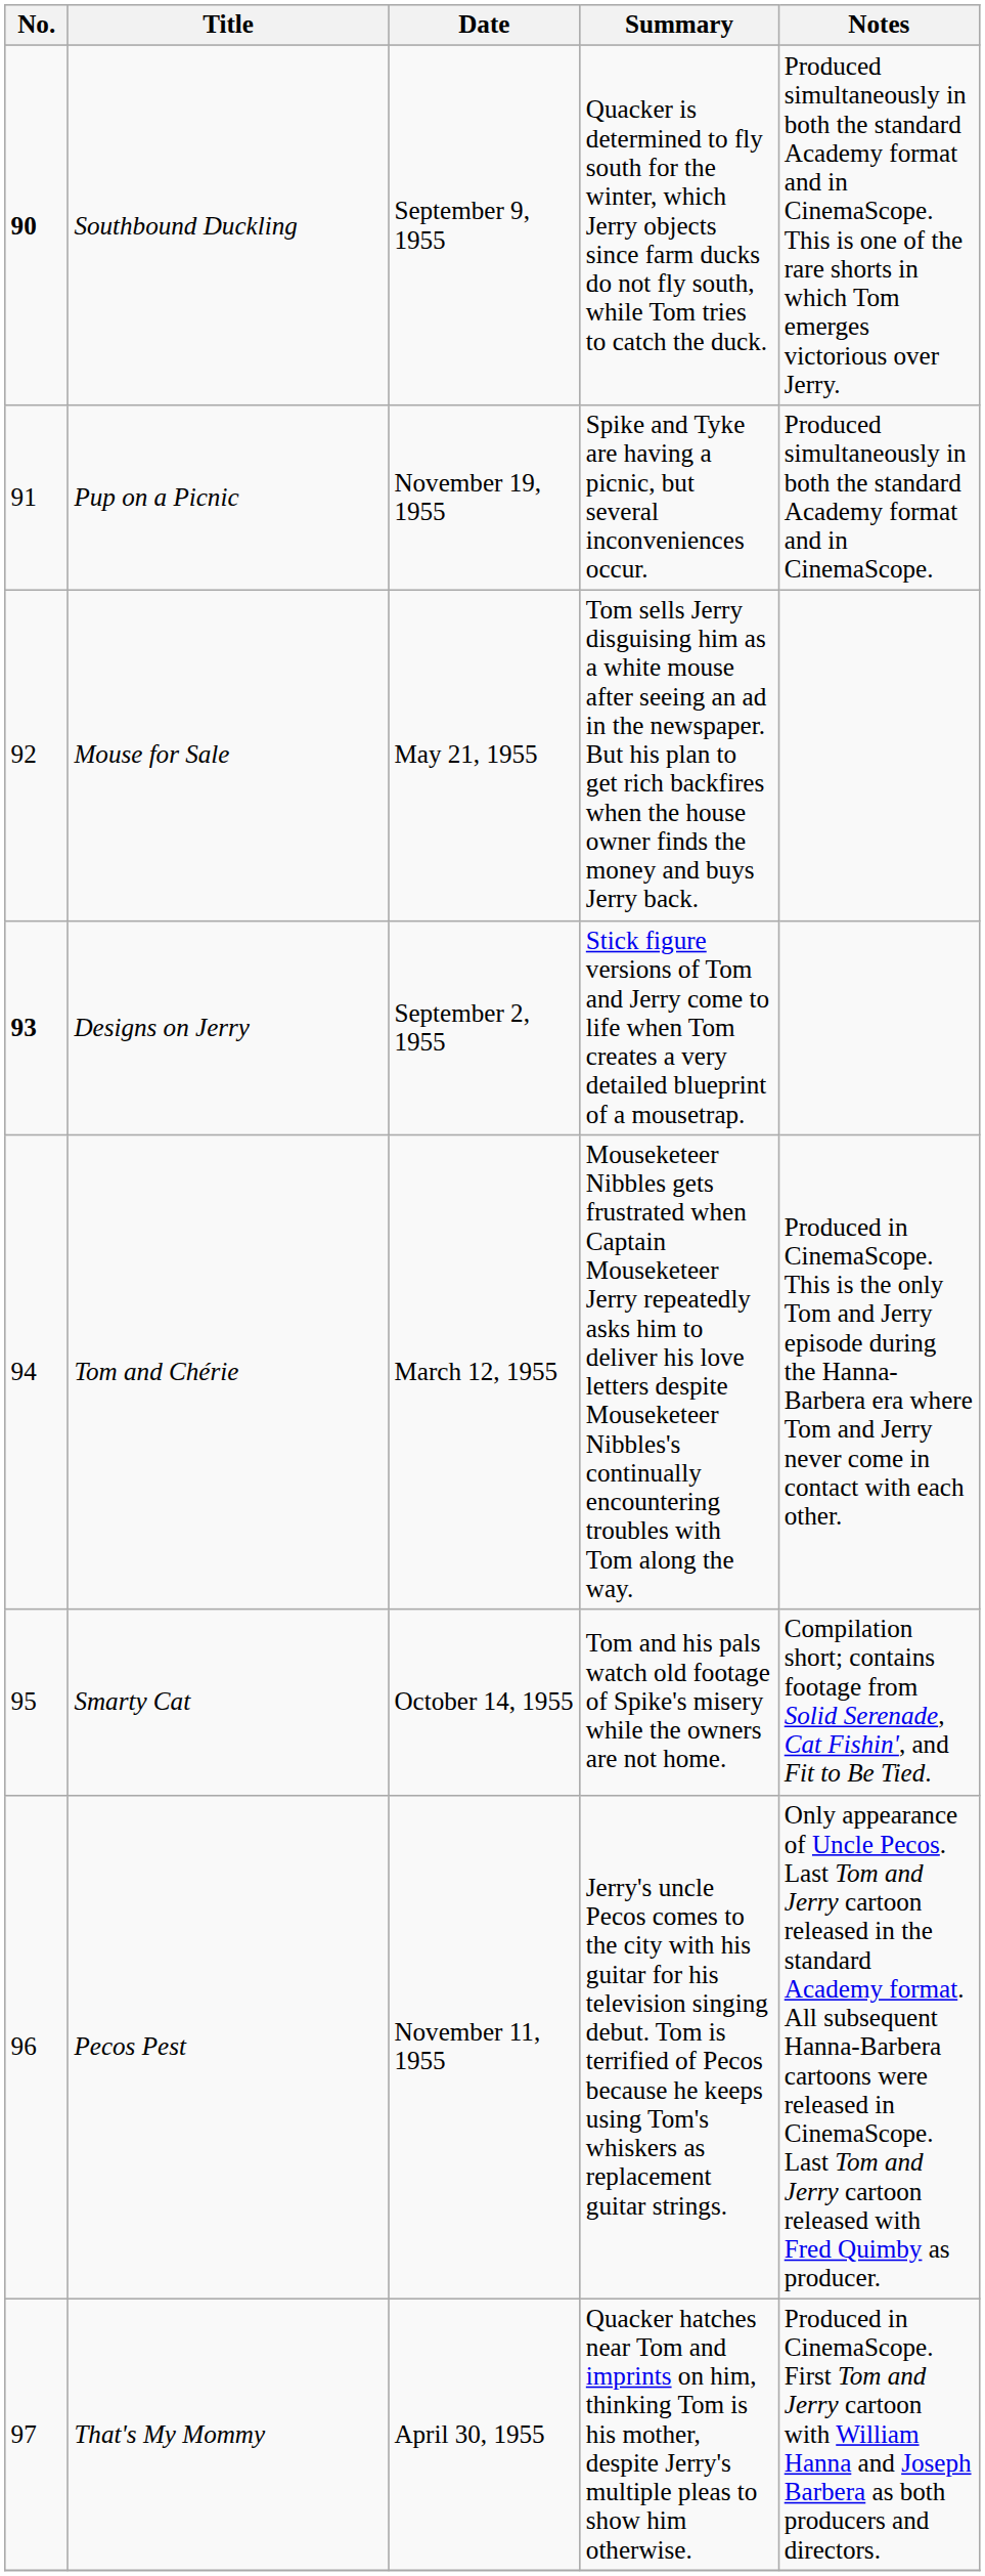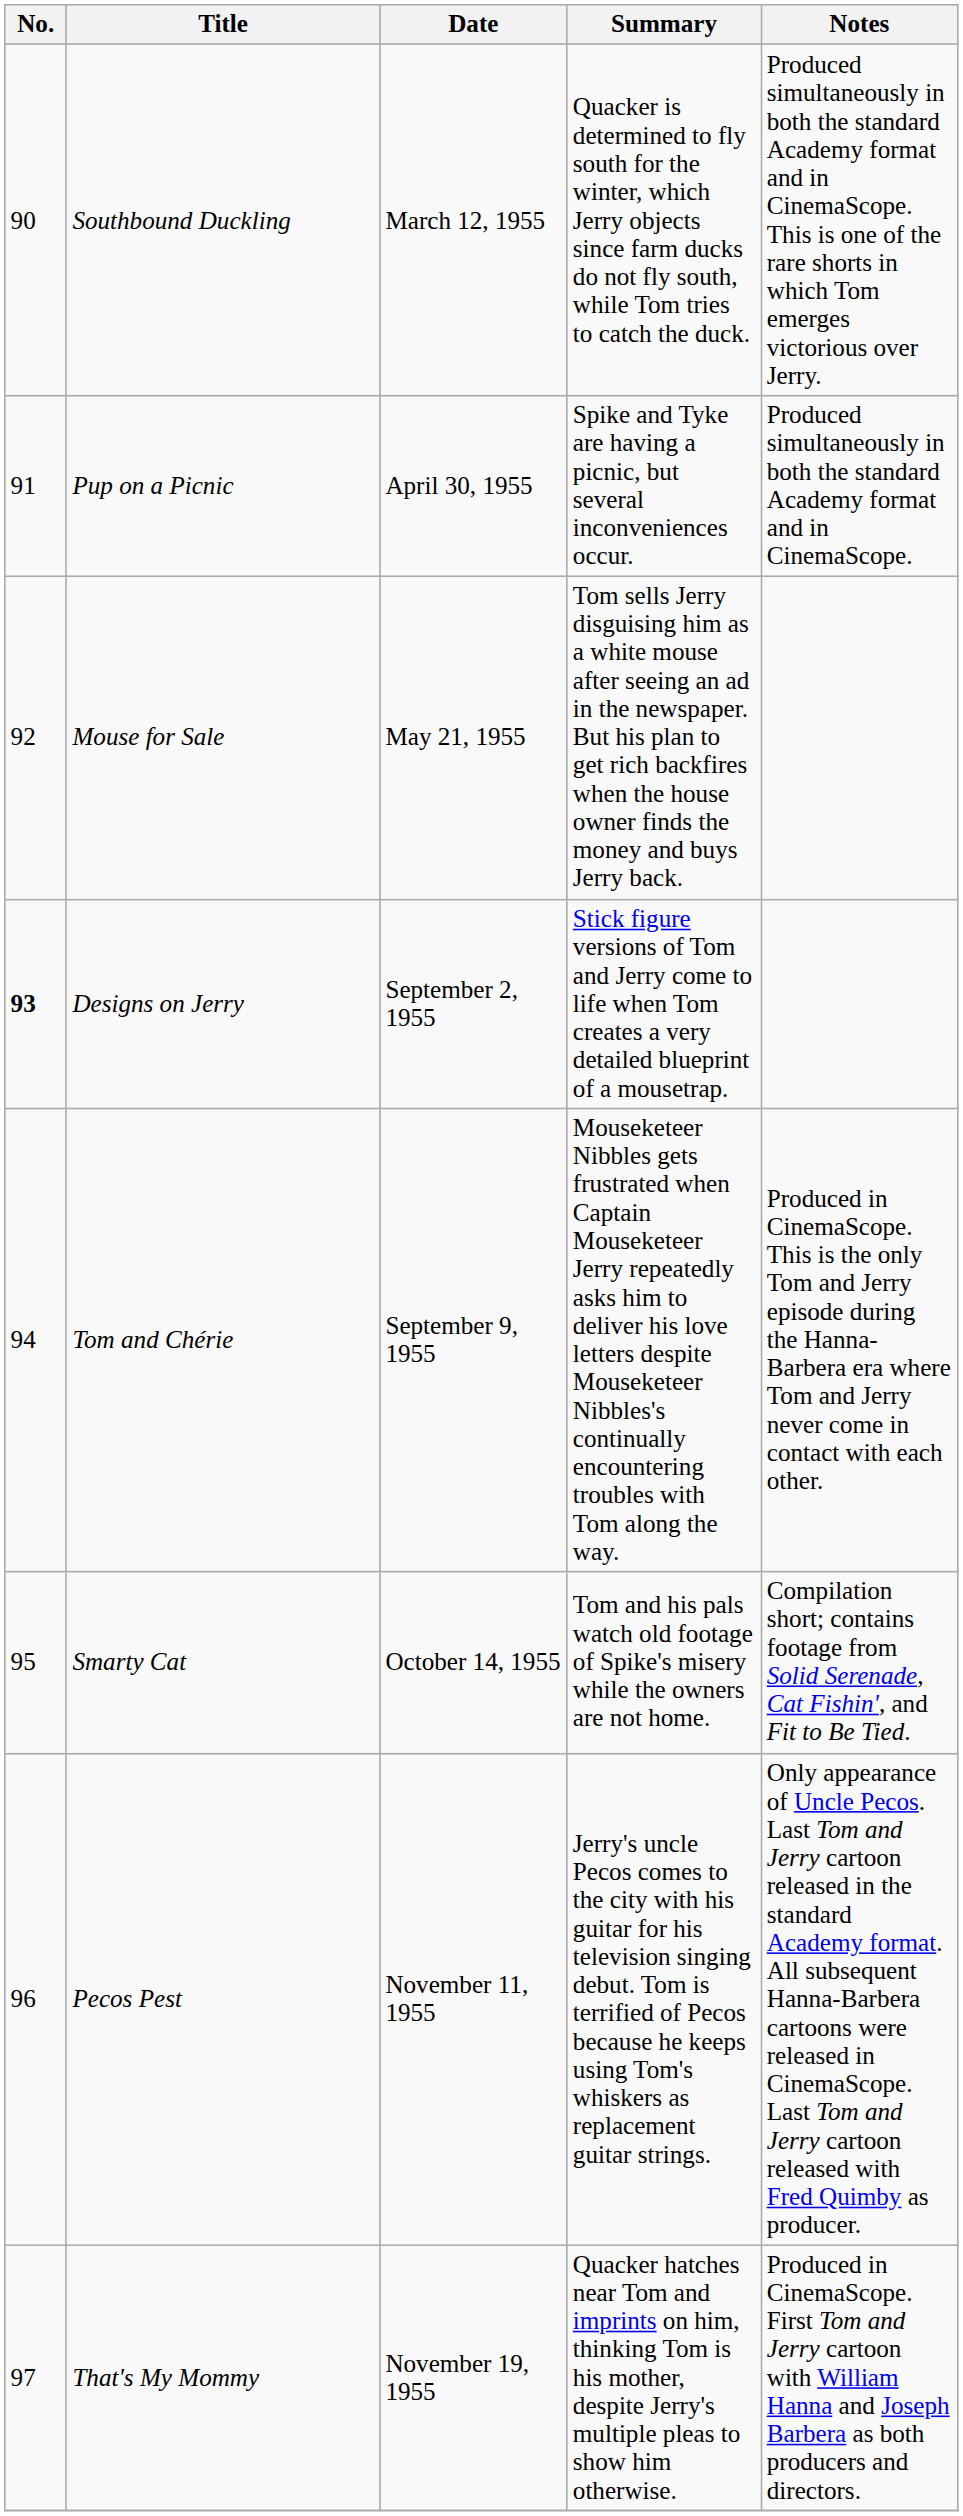Southbound Duckling | No.: bold -> normal
Southbound Duckling | Date: September 9, 1955 -> March 12, 1955
Pup on a Picnic | Date: November 19, 1955 -> April 30, 1955
Tom and Chérie | Date: March 12, 1955 -> September 9, 1955
That's My Mommy | Date: April 30, 1955 -> November 19, 1955
